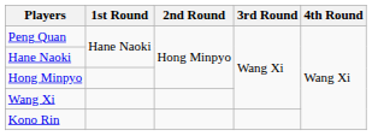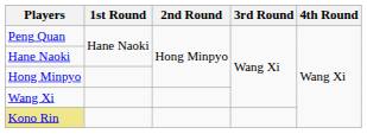Kono Rin | Players: no background -> khaki background
